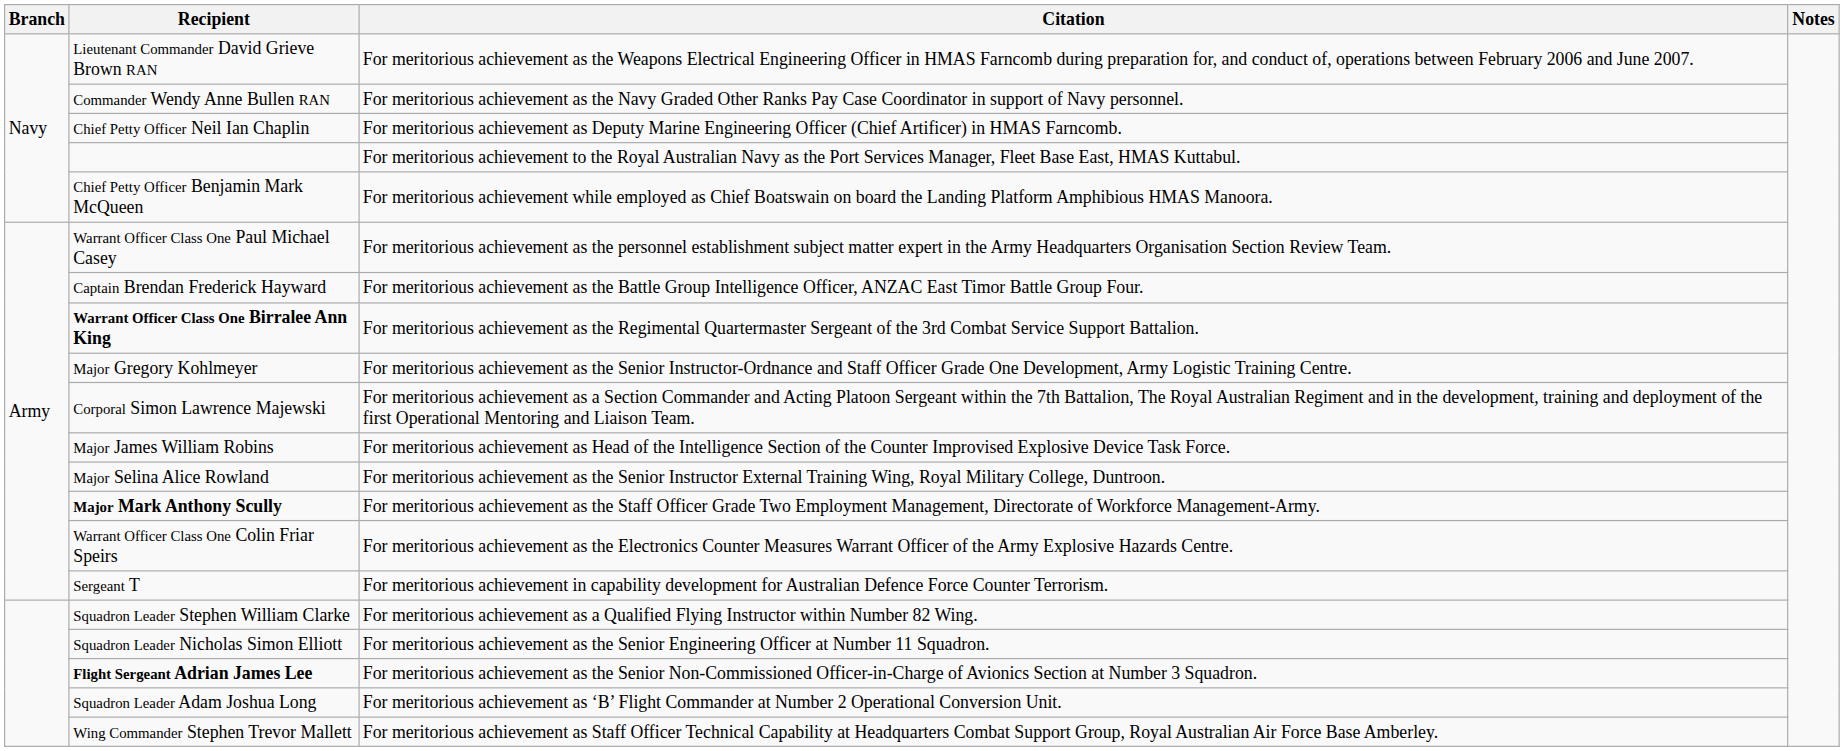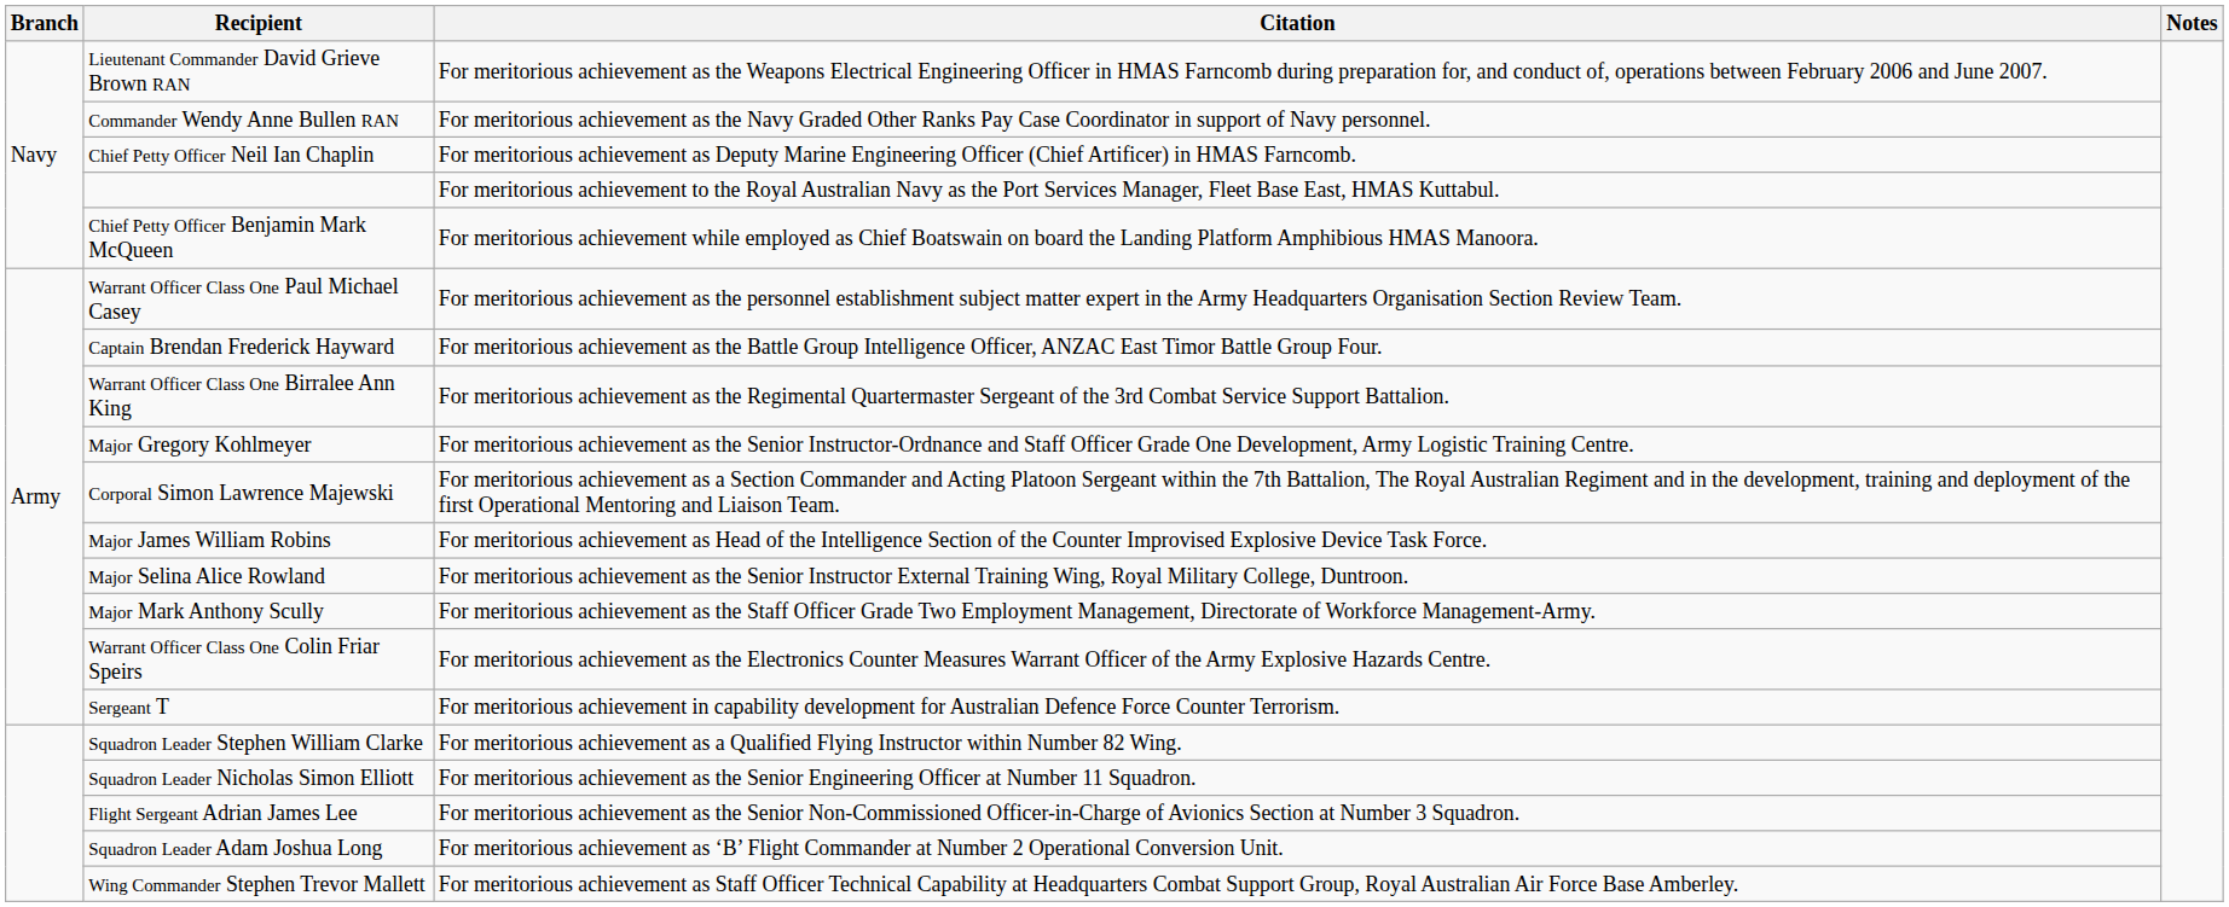Warrant Officer Class One Birralee Ann King | Recipient: bold -> normal
Major Mark Anthony Scully | Recipient: bold -> normal
Flight Sergeant Adrian James Lee | Recipient: bold -> normal
